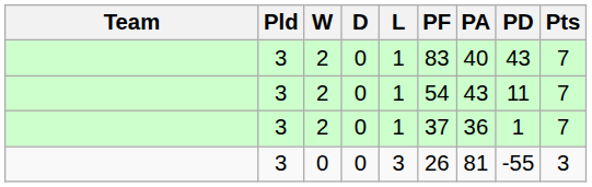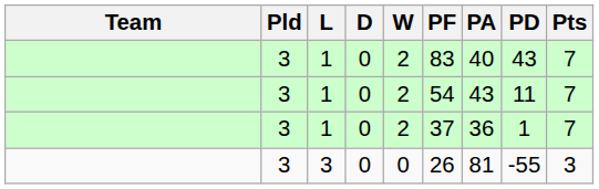columns swapped: W <-> L
